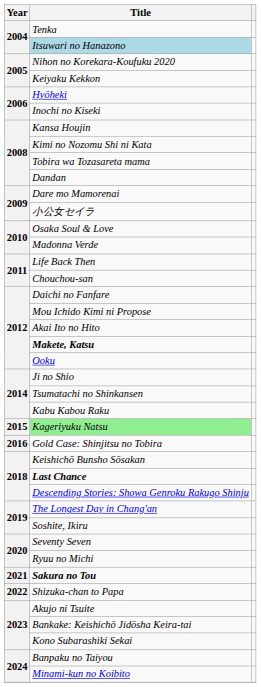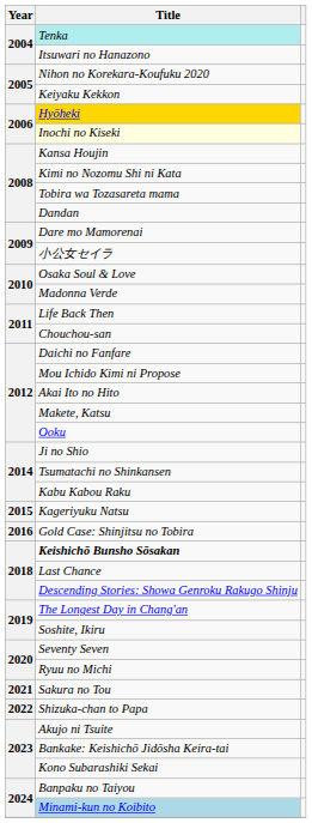Tenka | Title: no background -> paleturquoise background
Itsuwari no Hanazono | Title: lightblue background -> no background
Hyōheki | Title: no background -> gold background
Inochi no Kiseki | Title: no background -> lightyellow background
Makete, Katsu | Title: bold -> normal
Kageriyuku Natsu | Title: lightgreen background -> no background
Keishichō Bunsho Sōsakan | Title: normal -> bold
Last Chance | Title: bold -> normal
Sakura no Tou | Title: bold -> normal
Minami-kun no Koibito | Title: no background -> lightblue background
